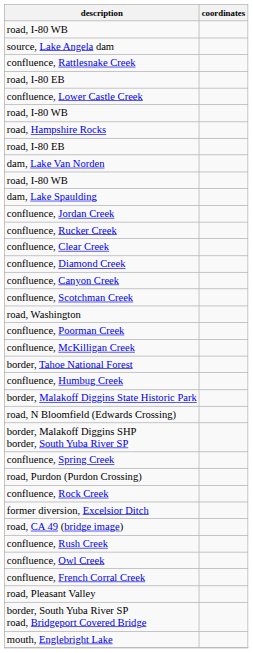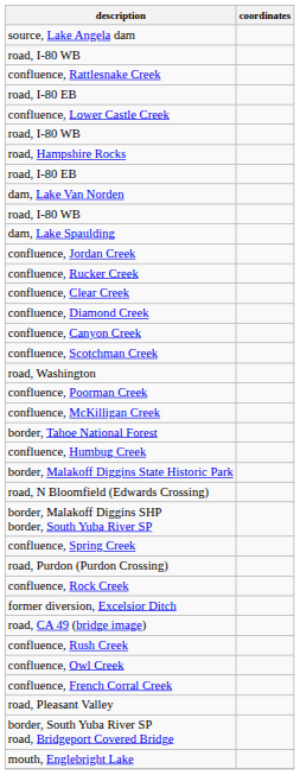row 2 | description: road, I-80 WB -> source, Lake Angela dam
row 3 | description: source, Lake Angela dam -> road, I-80 WB
